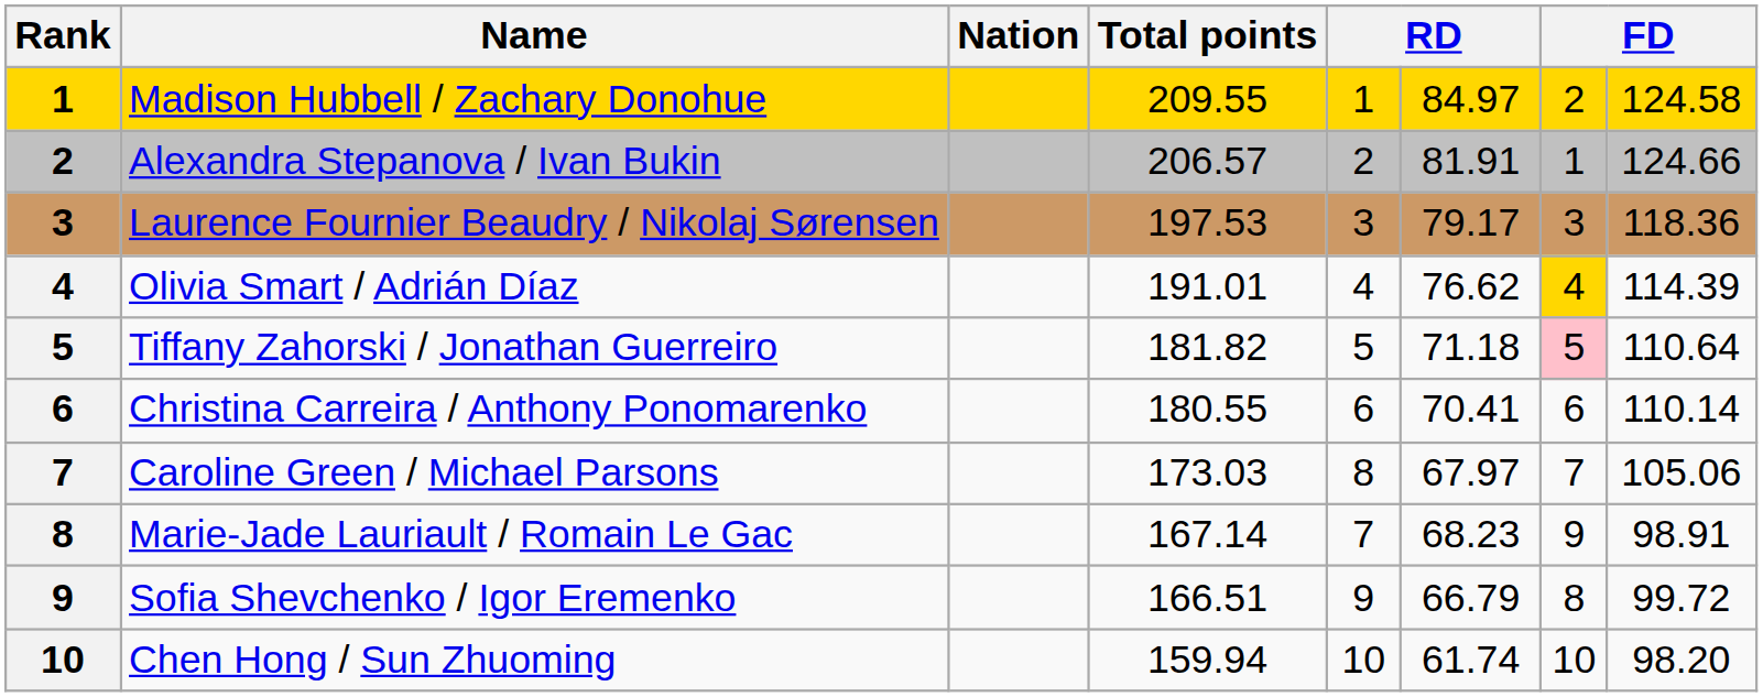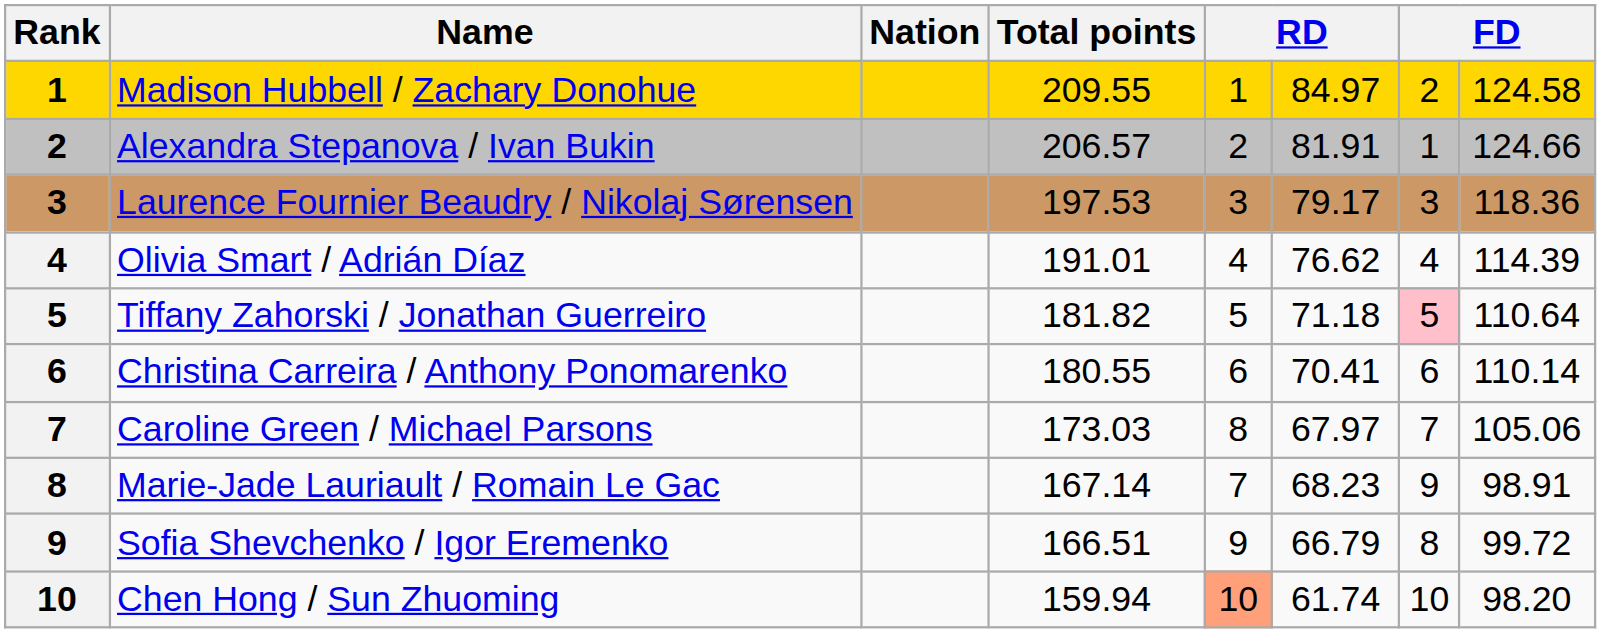Olivia Smart / Adrián Díaz | column 7: gold background -> no background
Chen Hong / Sun Zhuoming | column 5: no background -> lightsalmon background
